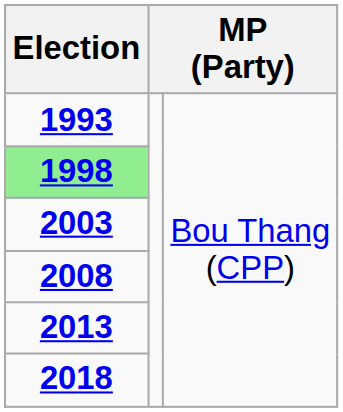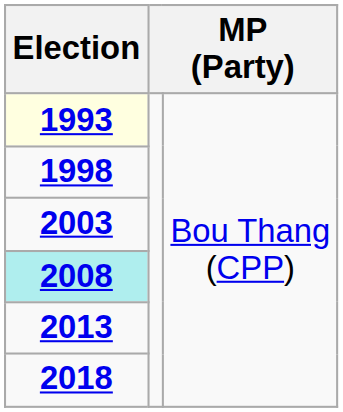1993 | Election: no background -> lightyellow background
1998 | Election: lightgreen background -> no background
2008 | Election: no background -> paleturquoise background
